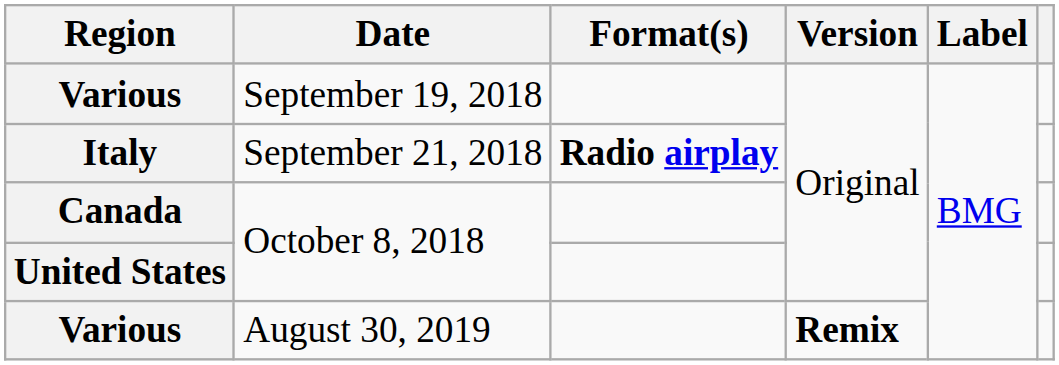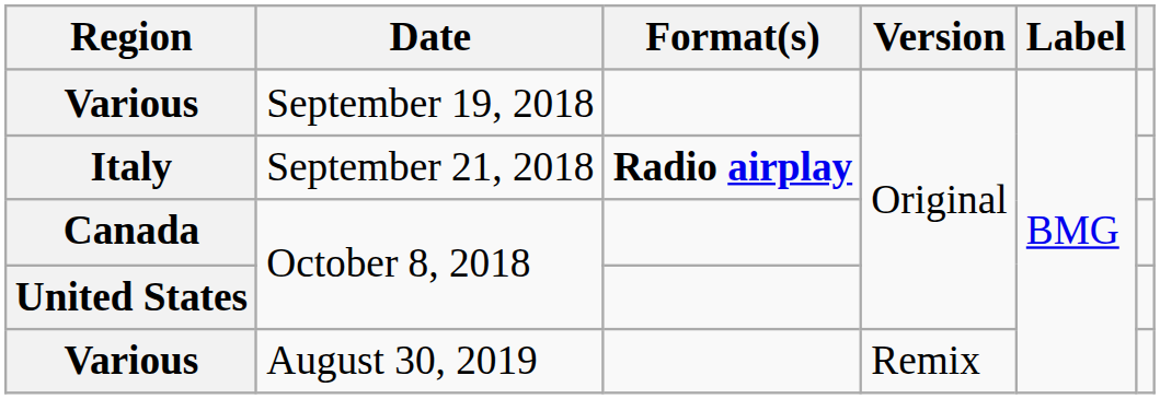Various / August 30, 2019 | Version: bold -> normal
